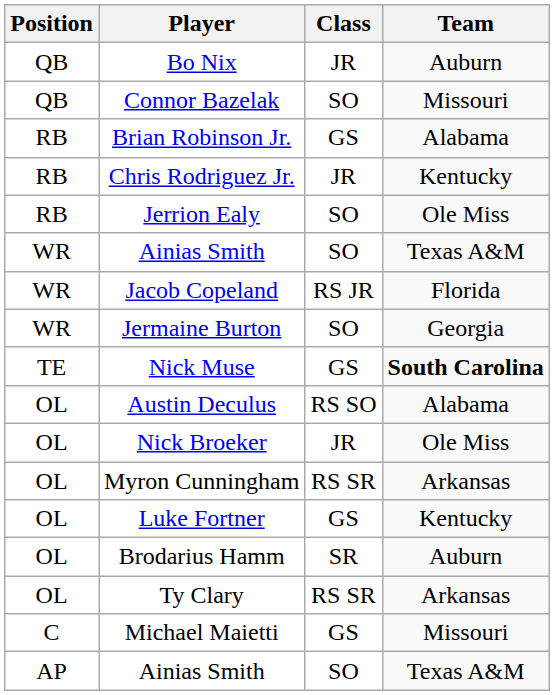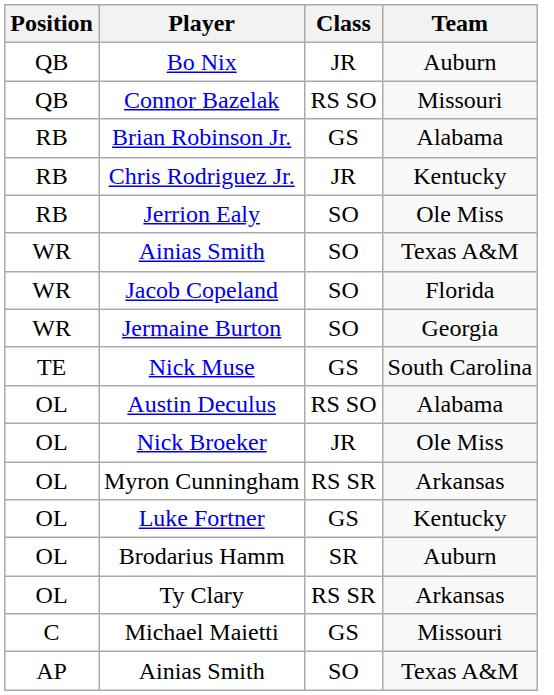Connor Bazelak | Class: SO -> RS SO
Jacob Copeland | Class: RS JR -> SO
Nick Muse | Team: bold -> normal
